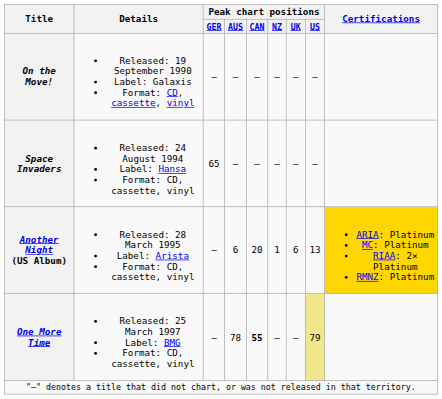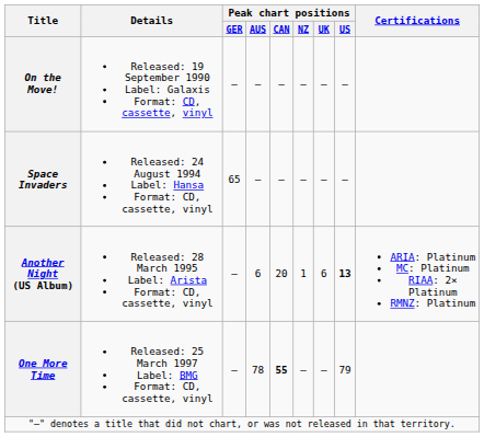Another Night (US Album) | Peak chart positions / US: normal -> bold
Another Night (US Album) | Certifications: gold background -> no background
One More Time | Peak chart positions / US: khaki background -> no background
